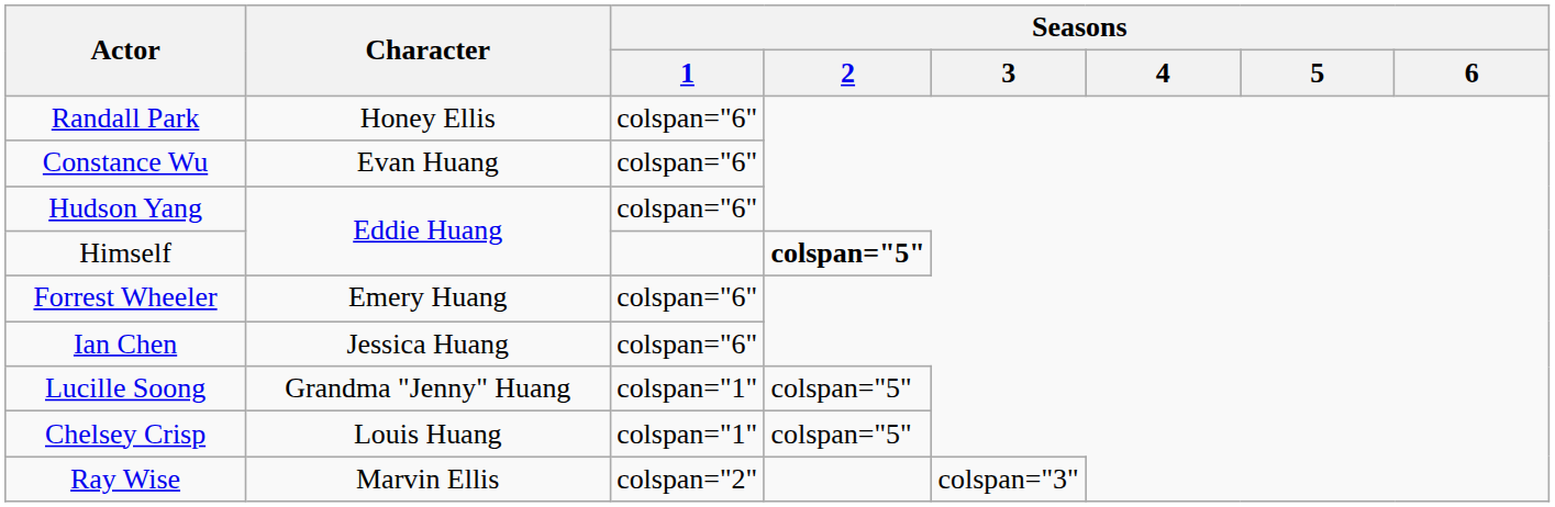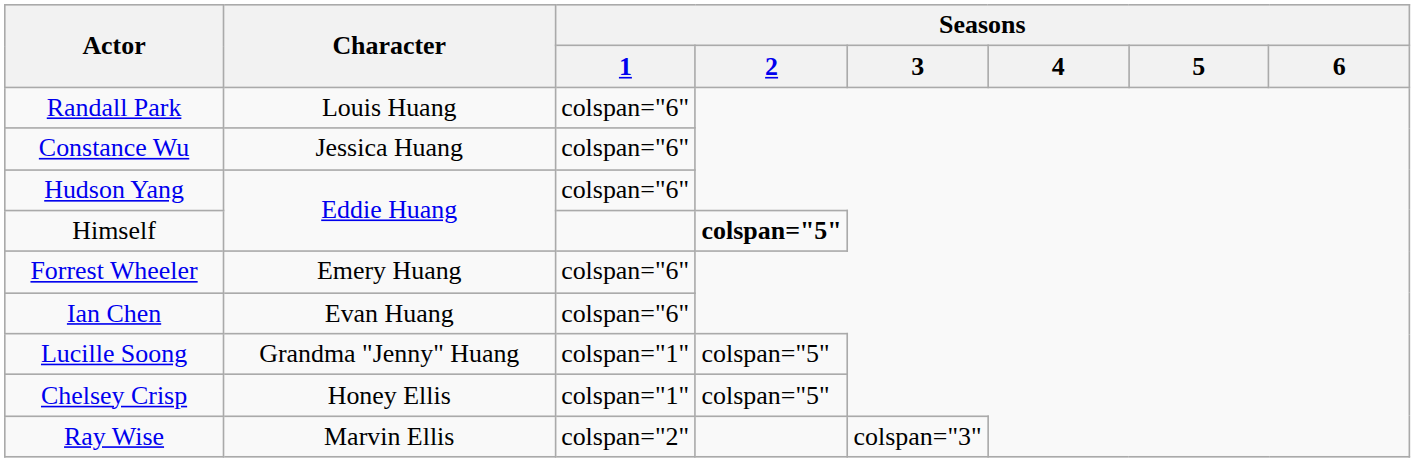Randall Park | Character: Honey Ellis -> Louis Huang
Constance Wu | Character: Evan Huang -> Jessica Huang
Ian Chen | Character: Jessica Huang -> Evan Huang
Chelsey Crisp | Character: Louis Huang -> Honey Ellis
